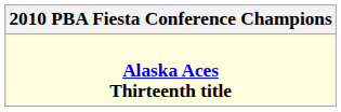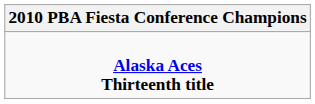row 2 | column 1: lightyellow background -> no background
